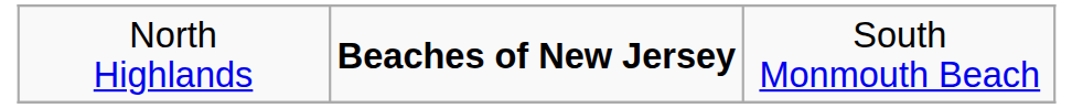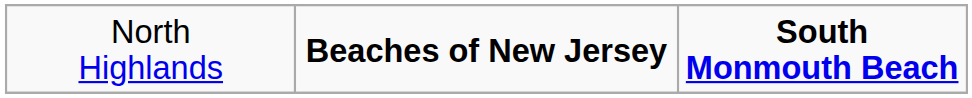North Highlands | column 3: normal -> bold
